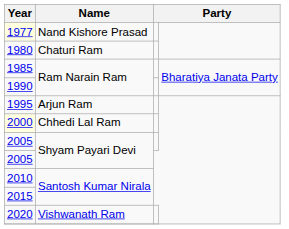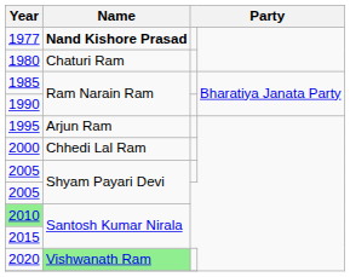1977 | Year: lightyellow background -> no background
1977 | Name: normal -> bold
2000 | Year: lightyellow background -> no background
2010 | Year: no background -> lightgreen background
2020 | Name: no background -> lightgreen background
